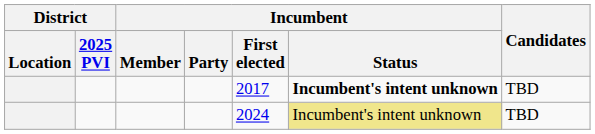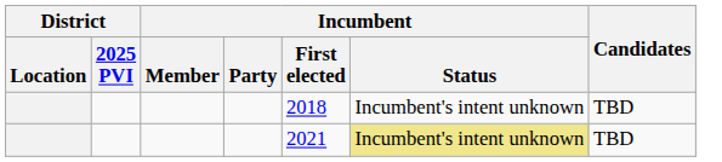row 3 | Incumbent / First elected: 2017 -> 2018
row 3 | Incumbent / Status: bold -> normal
row 4 | Incumbent / First elected: 2024 -> 2021
